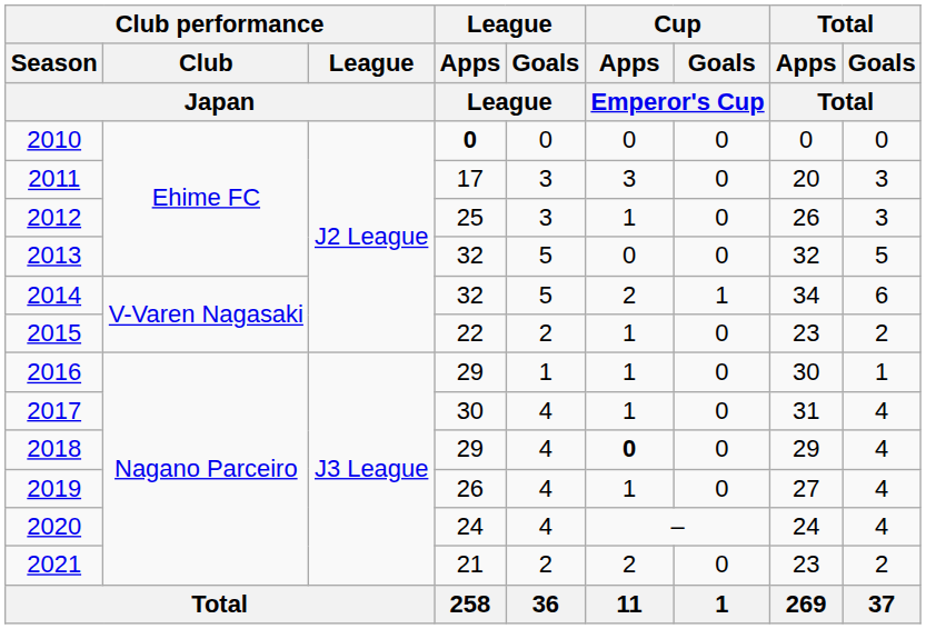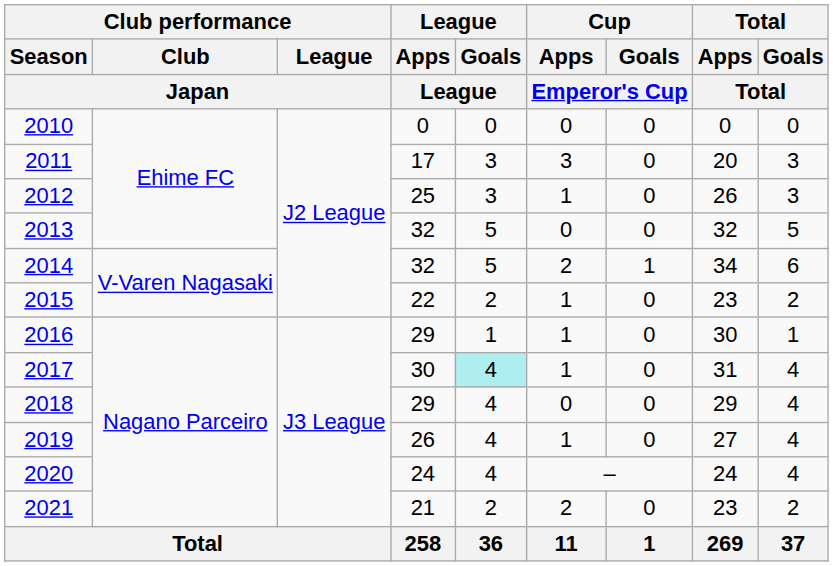2010 | League / Apps / League: bold -> normal
2017 | League / Goals / League: no background -> paleturquoise background
2018 | Cup / Apps / Emperor's Cup: bold -> normal
